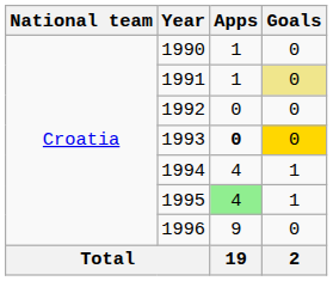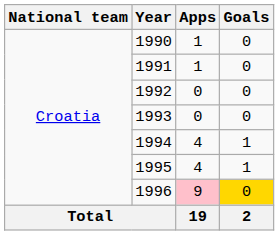1991 | Goals: khaki background -> no background
1993 | Apps: bold -> normal
1993 | Goals: gold background -> no background
1995 | Apps: lightgreen background -> no background
1996 | Apps: no background -> pink background
1996 | Goals: no background -> gold background
